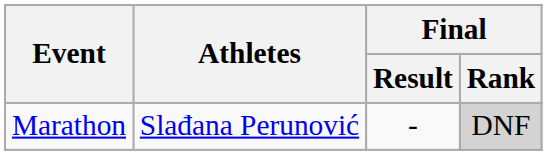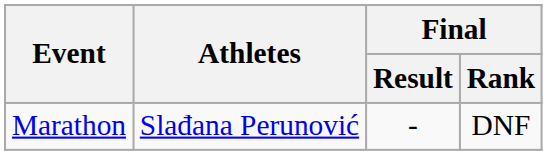Marathon | Final / Rank: lightgrey background -> no background
